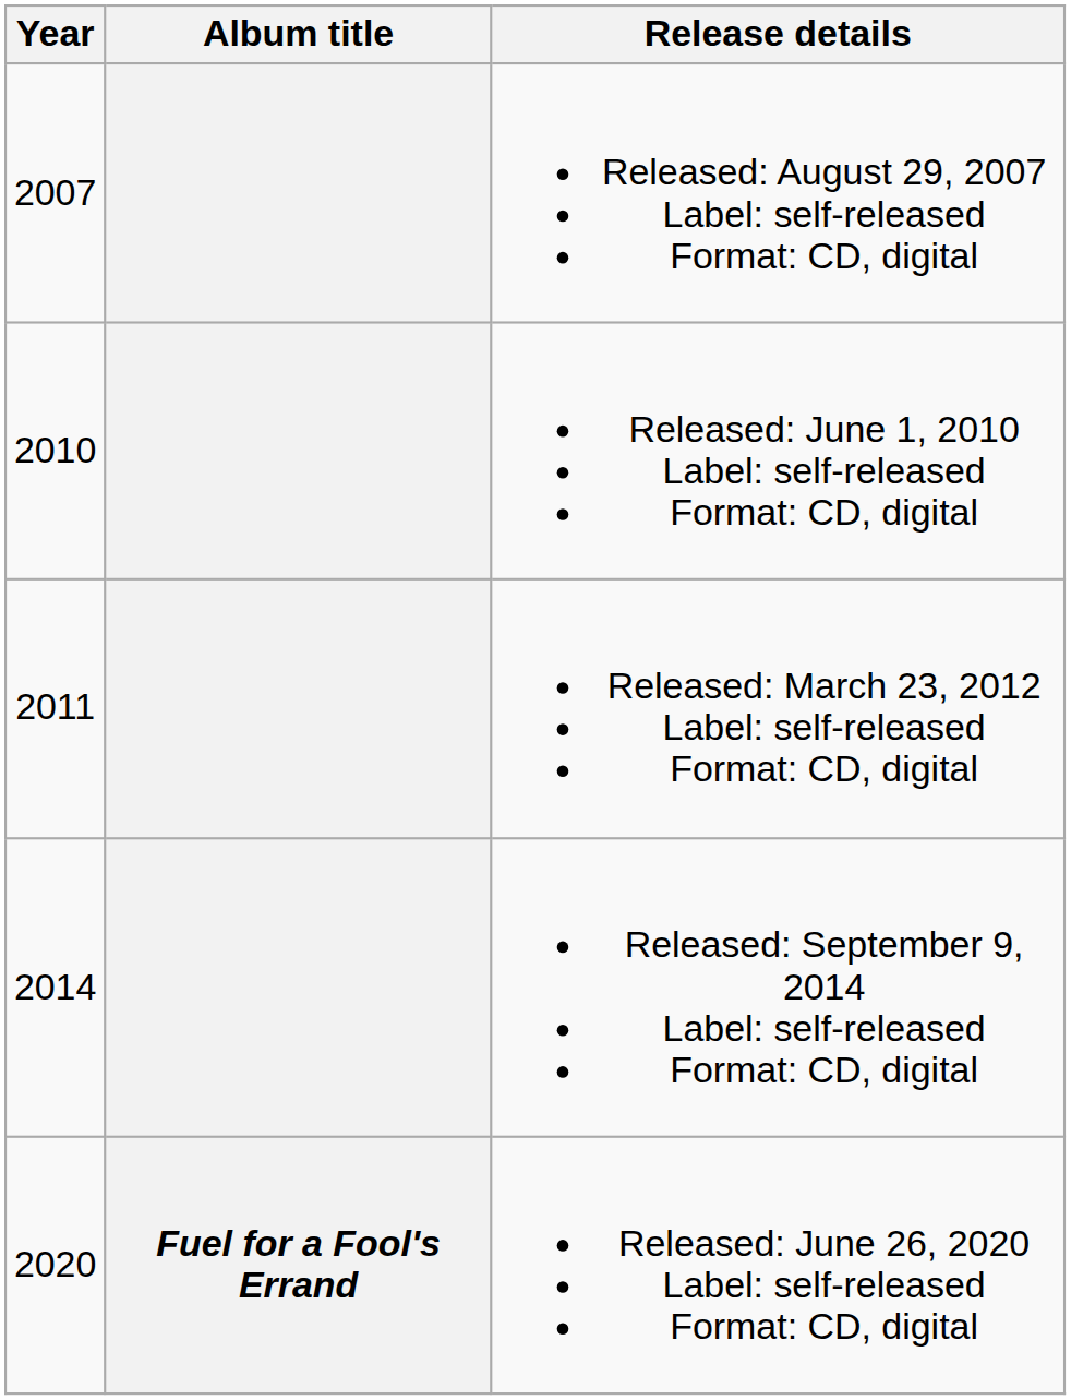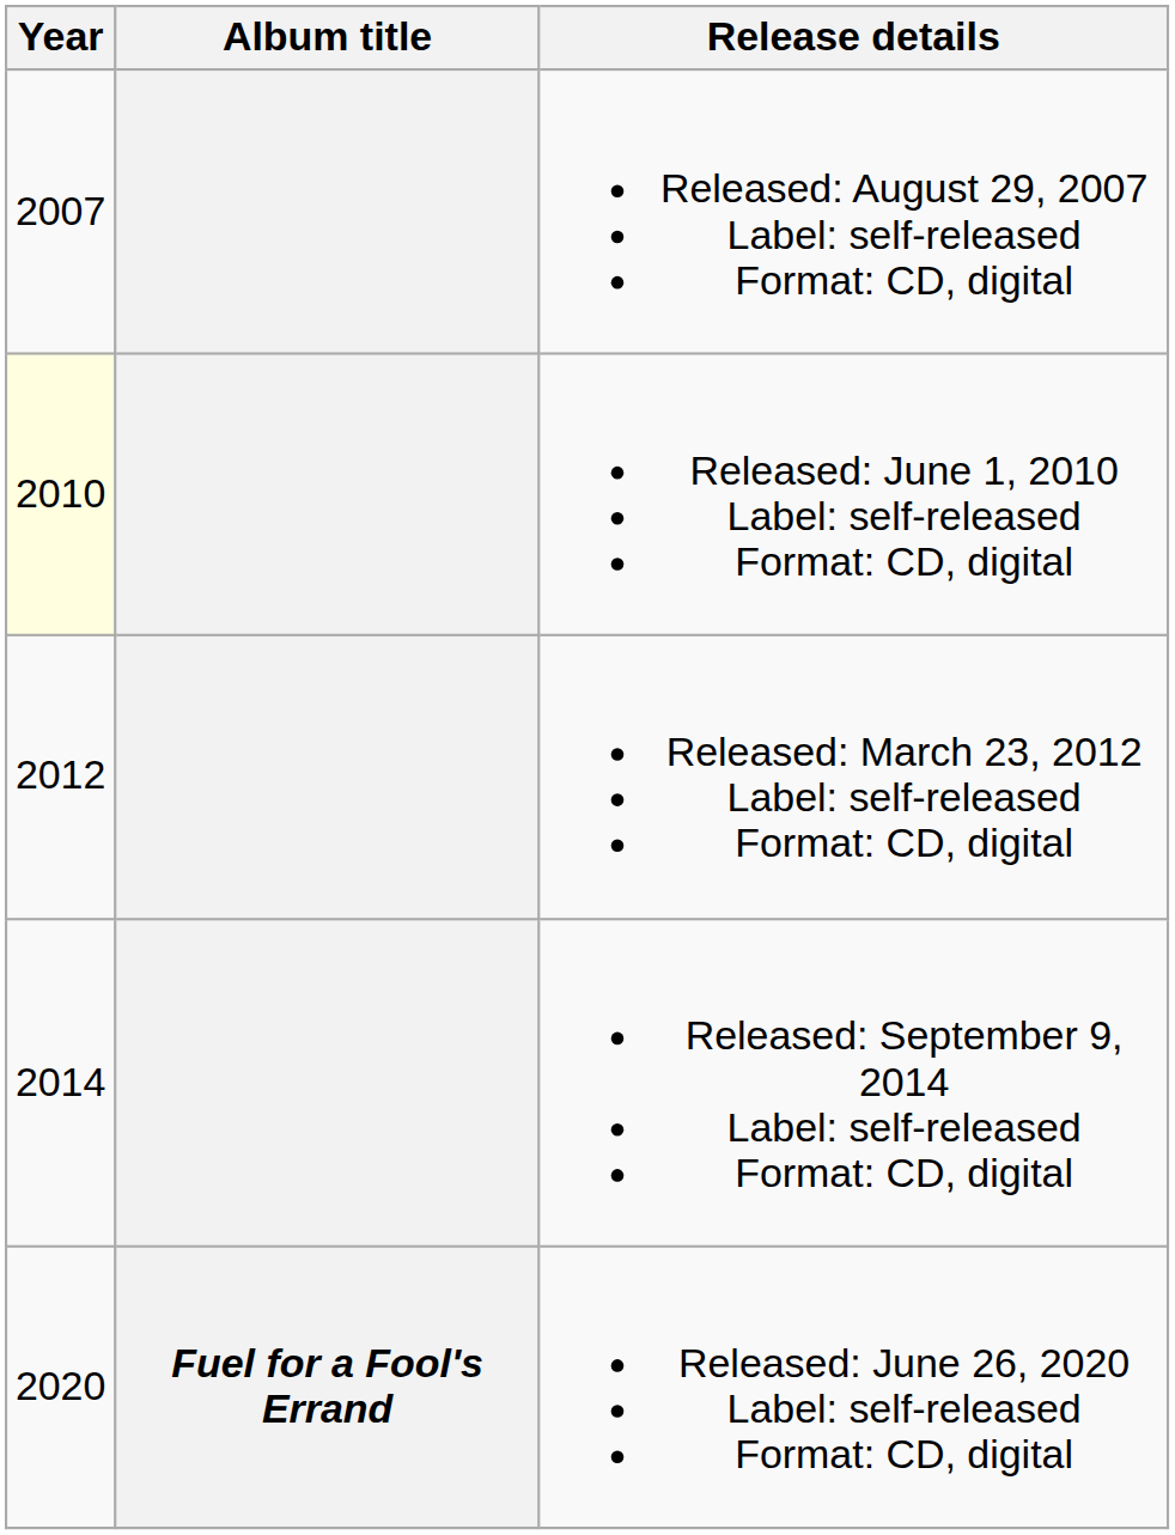row 3 | Year: no background -> lightyellow background
row 4 | Year: 2011 -> 2012
